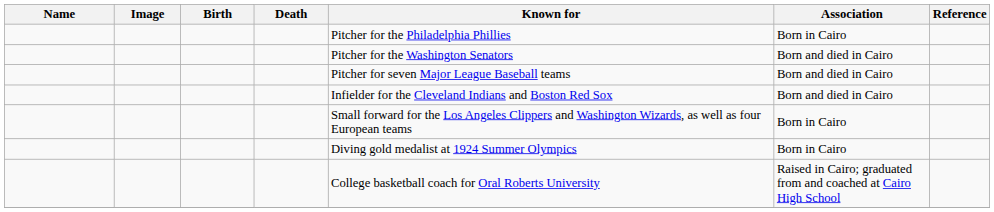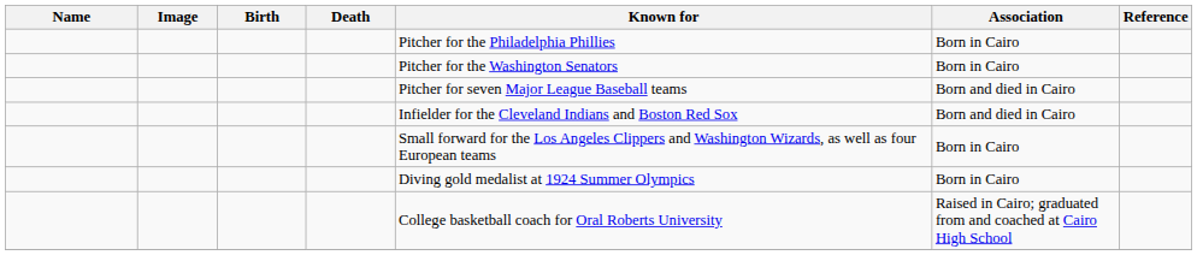row 3 | Association: Born and died in Cairo -> Born in Cairo
